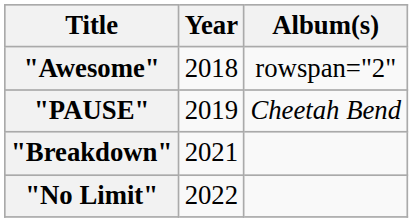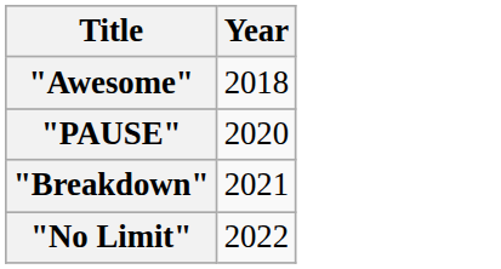- column: Album(s) | rowspan="2" | Cheetah Bend
"PAUSE" | Year: 2019 -> 2020
